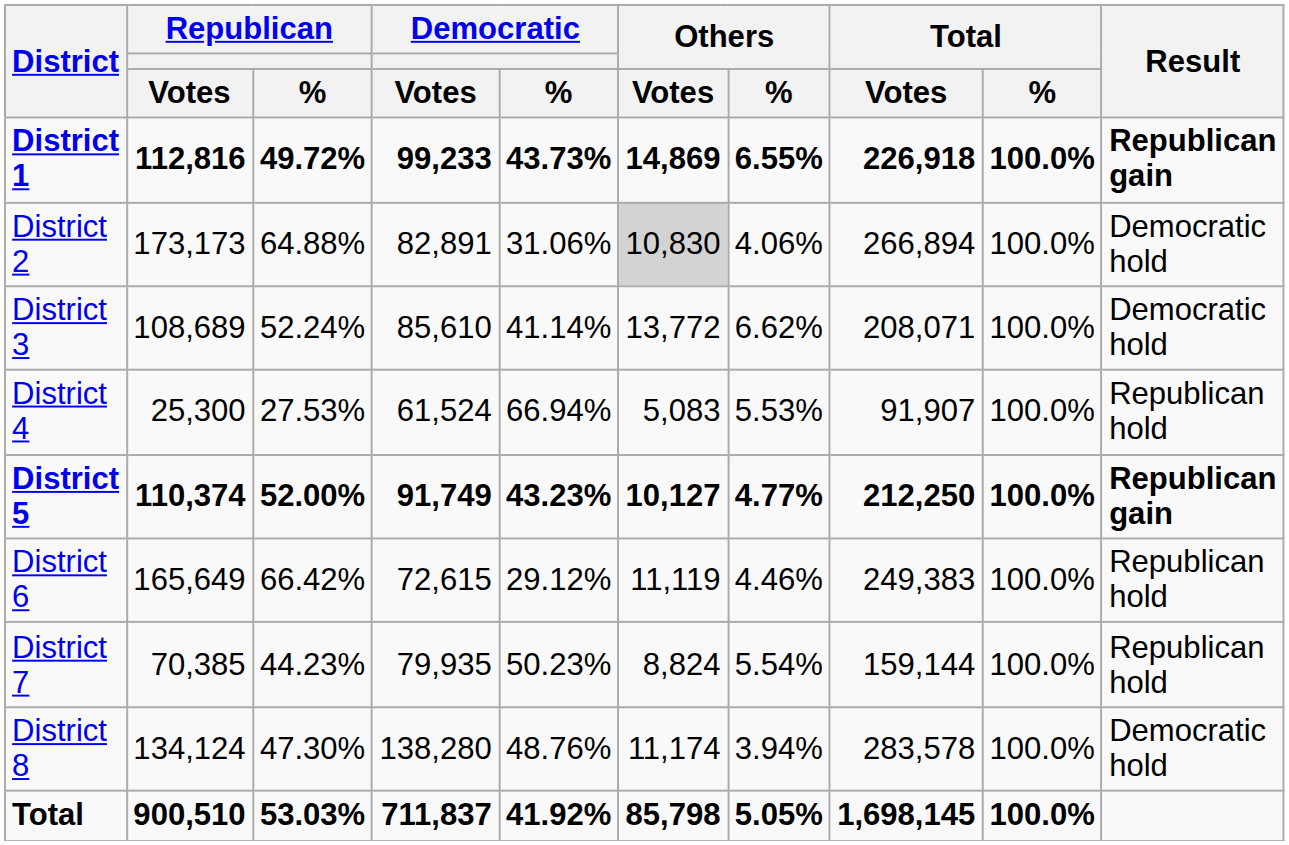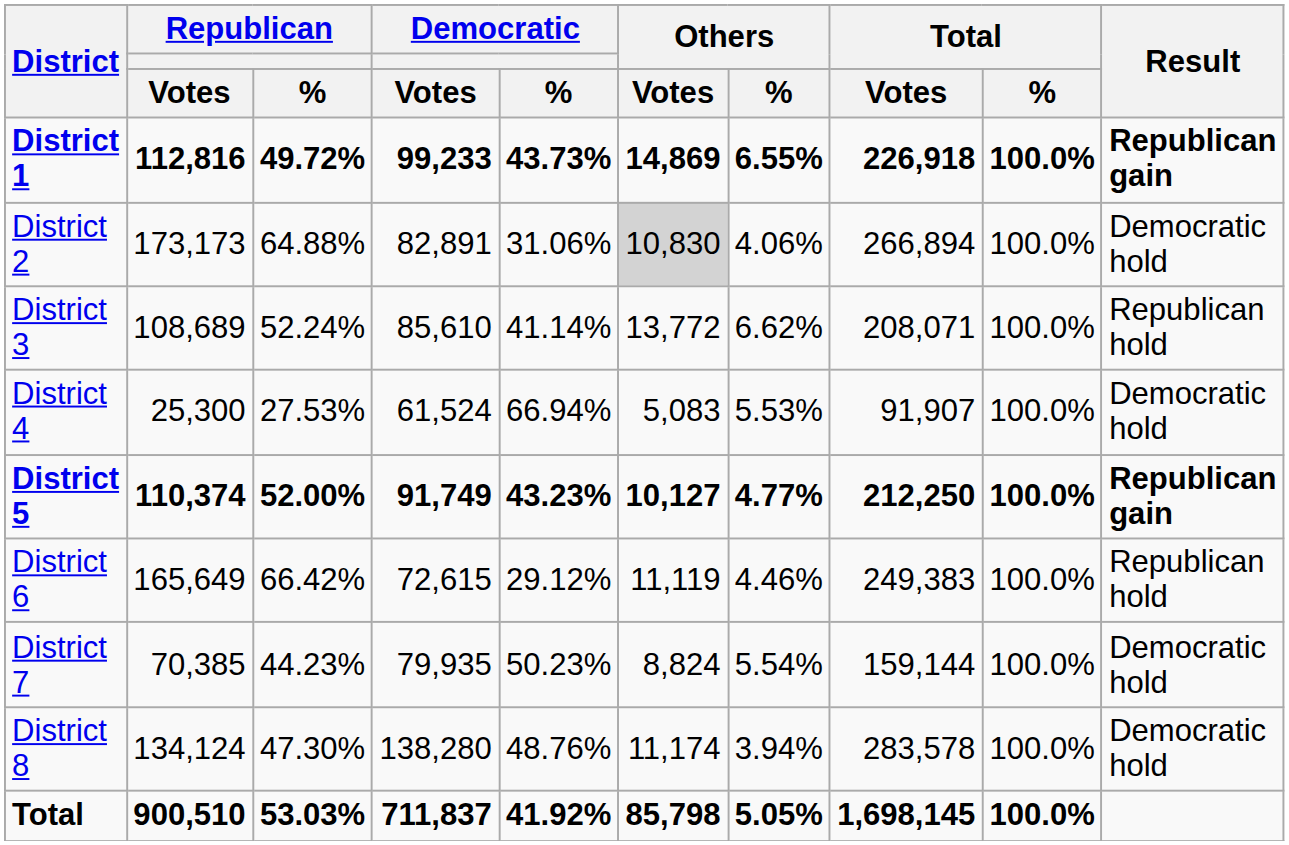District 3 | Result: Democratic hold -> Republican hold
District 4 | Result: Republican hold -> Democratic hold
District 7 | Result: Republican hold -> Democratic hold
